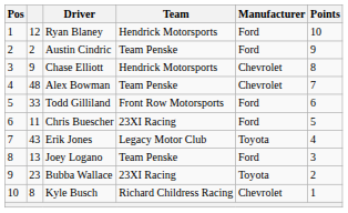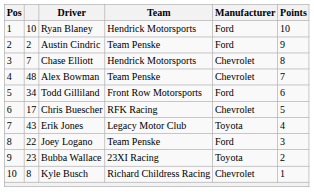Ryan Blaney | column 2: 12 -> 10
Chase Elliott | column 2: 9 -> 7
Todd Gilliland | column 2: 33 -> 34
Chris Buescher | column 2: 11 -> 17
Chris Buescher | Team: 23XI Racing -> RFK Racing
Chris Buescher | Manufacturer: Ford -> Chevrolet
Joey Logano | column 2: 13 -> 22
